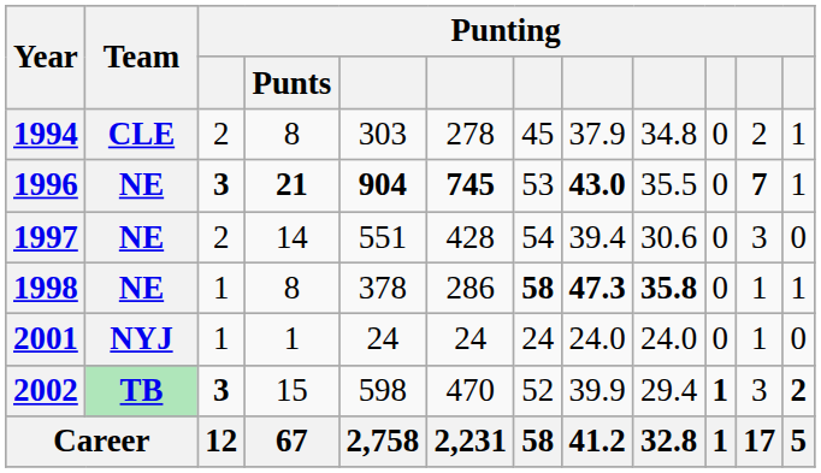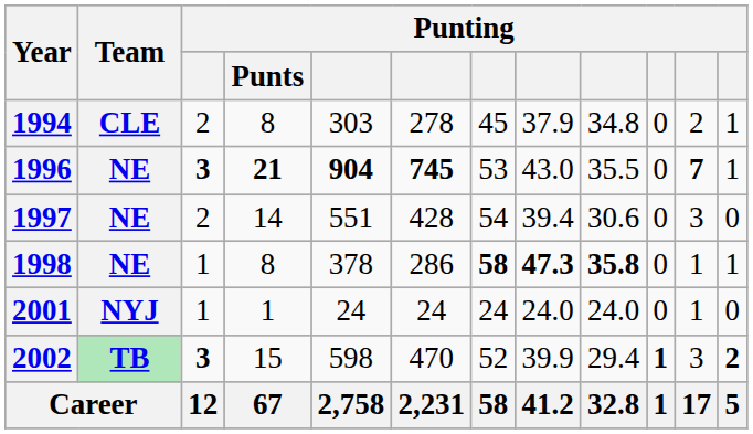1996 | column 8: bold -> normal
